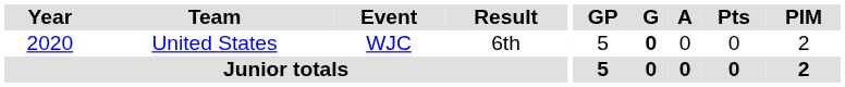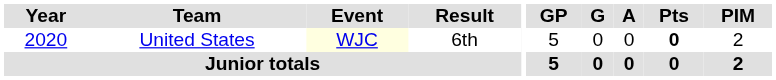United States | Event: no background -> lightyellow background
United States | G: bold -> normal
United States | Pts: normal -> bold
